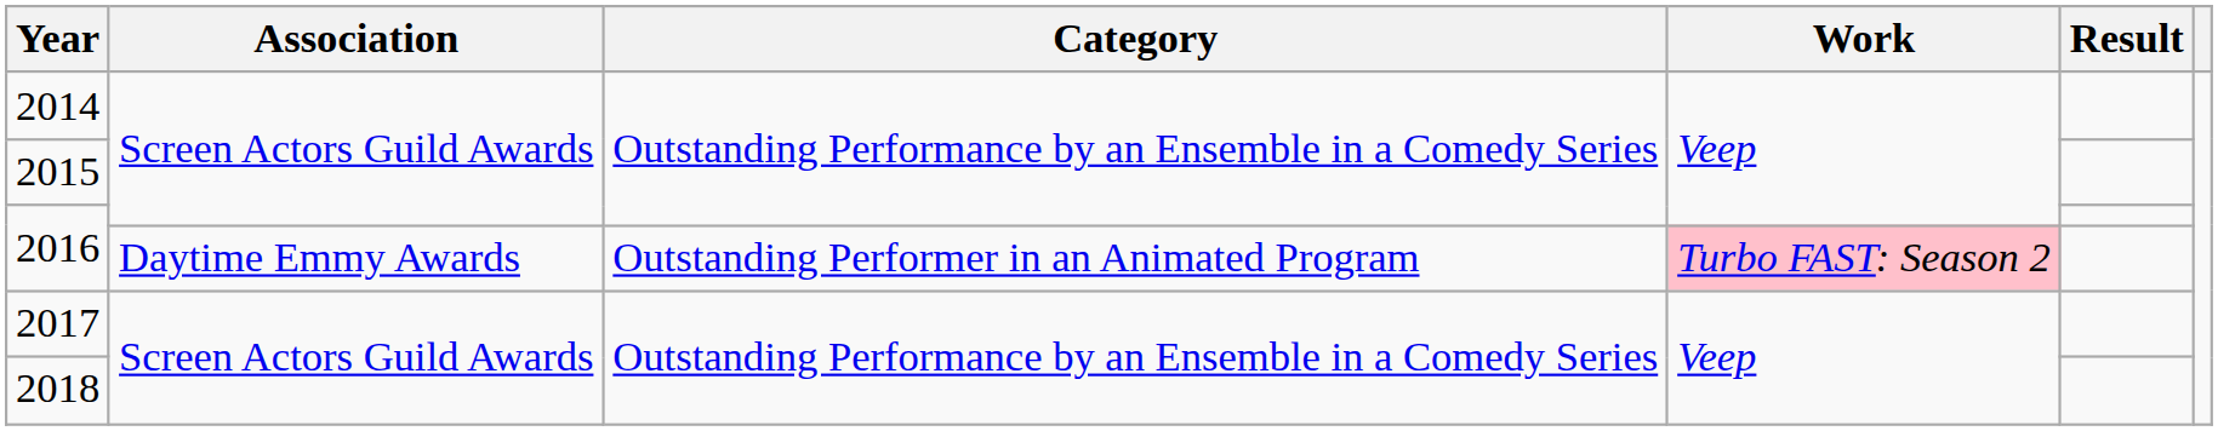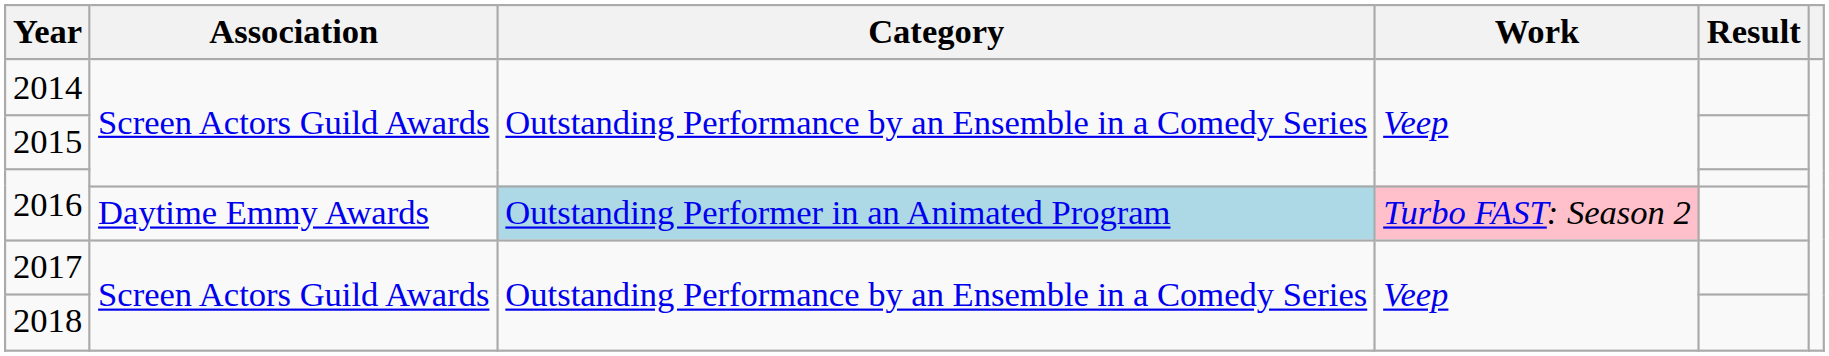2016 / Daytime Emmy Awards | Category: no background -> lightblue background
